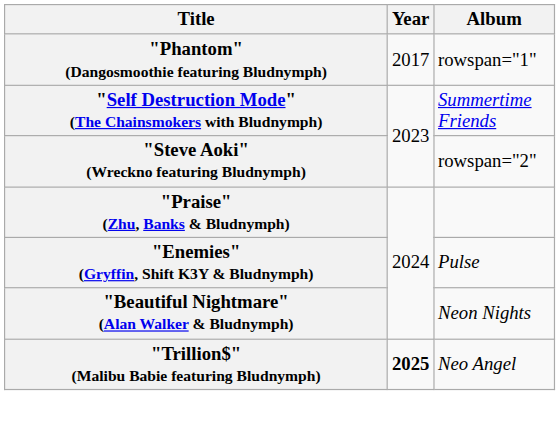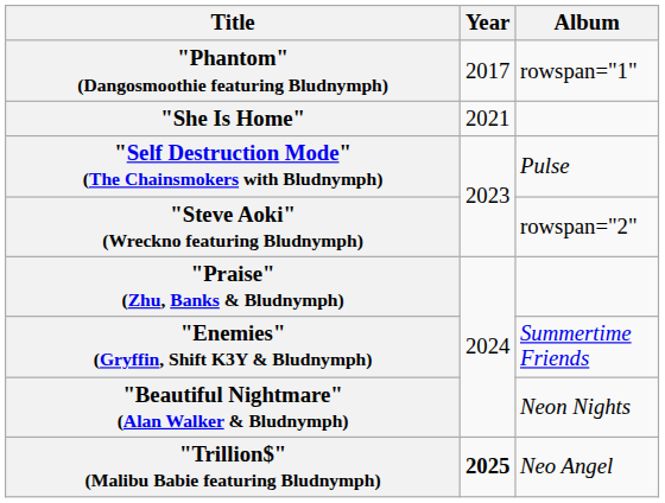+ row: "She Is Home" | 2021
"Self Destruction Mode" (The Chainsmokers with Bludnymph) | Album: Summertime Friends -> Pulse
"Enemies" (Gryffin, Shift K3Y & Bludnymph) | Album: Pulse -> Summertime Friends
